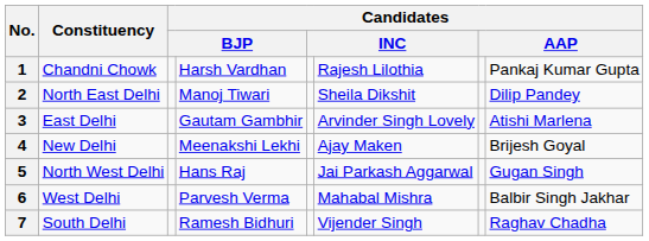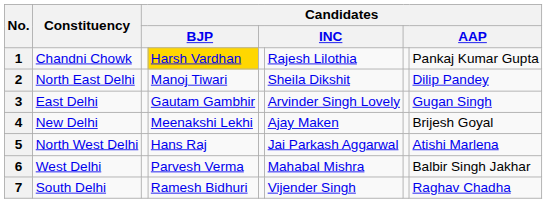1 | column 4: no background -> gold background
3 | column 8: Atishi Marlena -> Gugan Singh
5 | column 8: Gugan Singh -> Atishi Marlena
